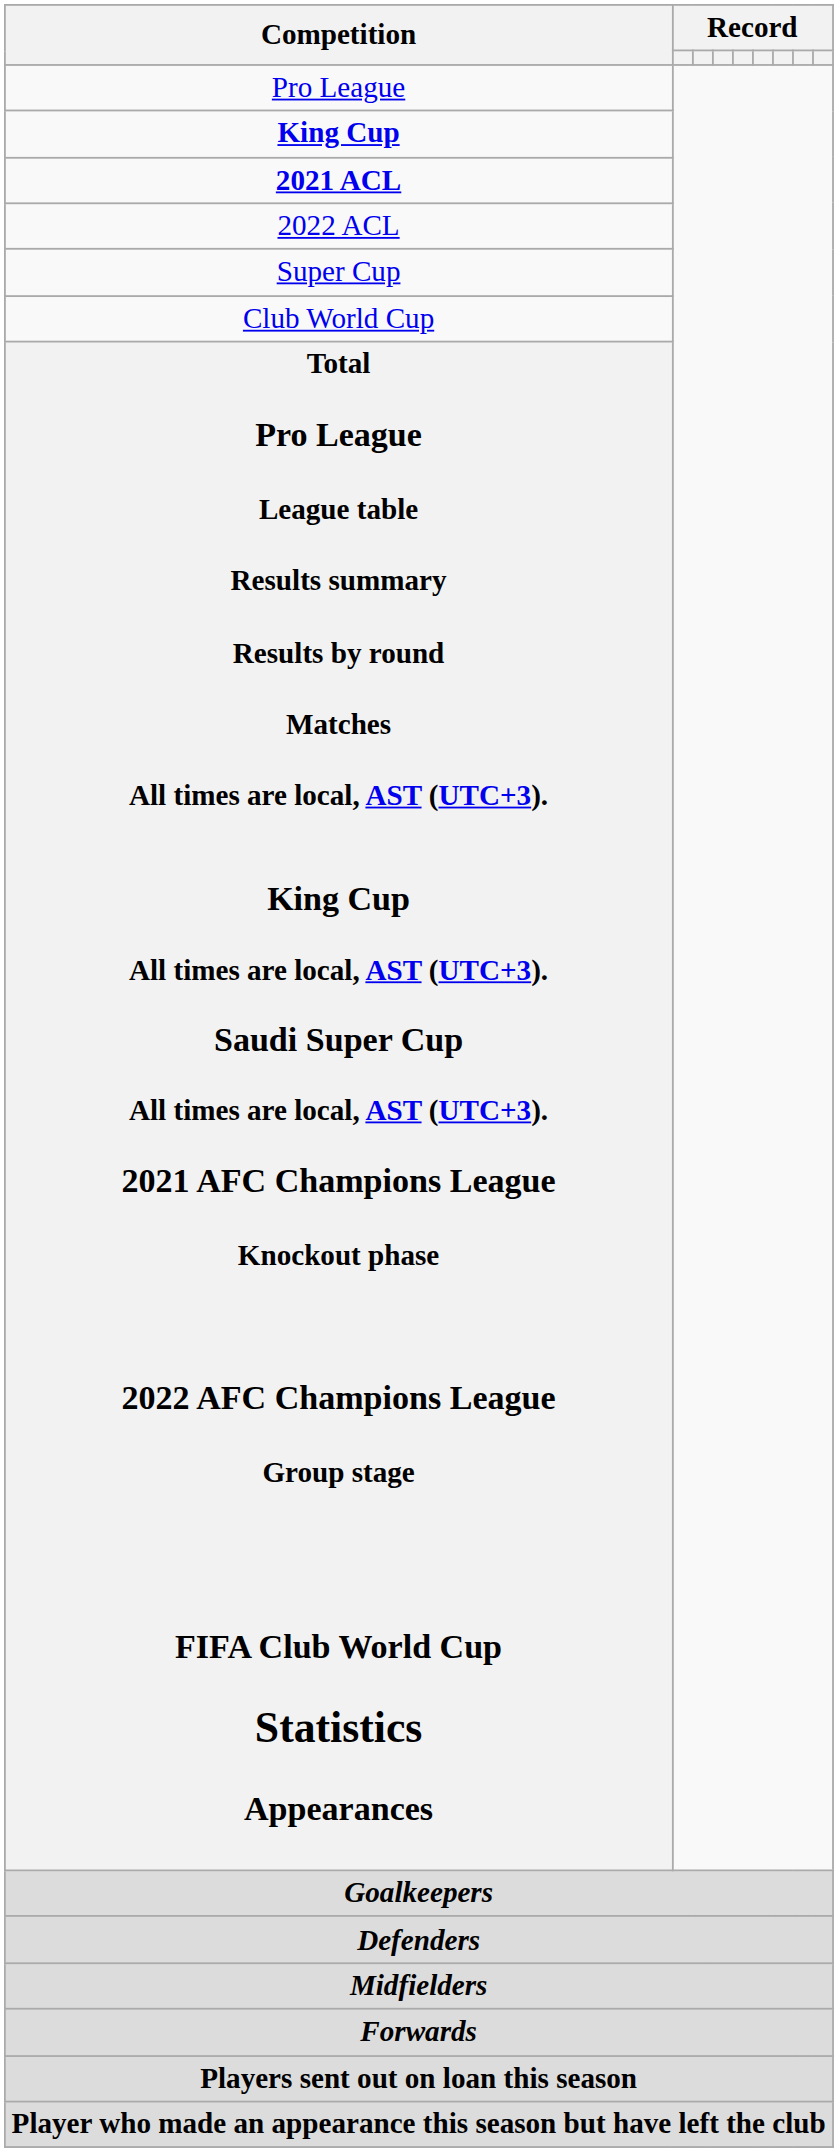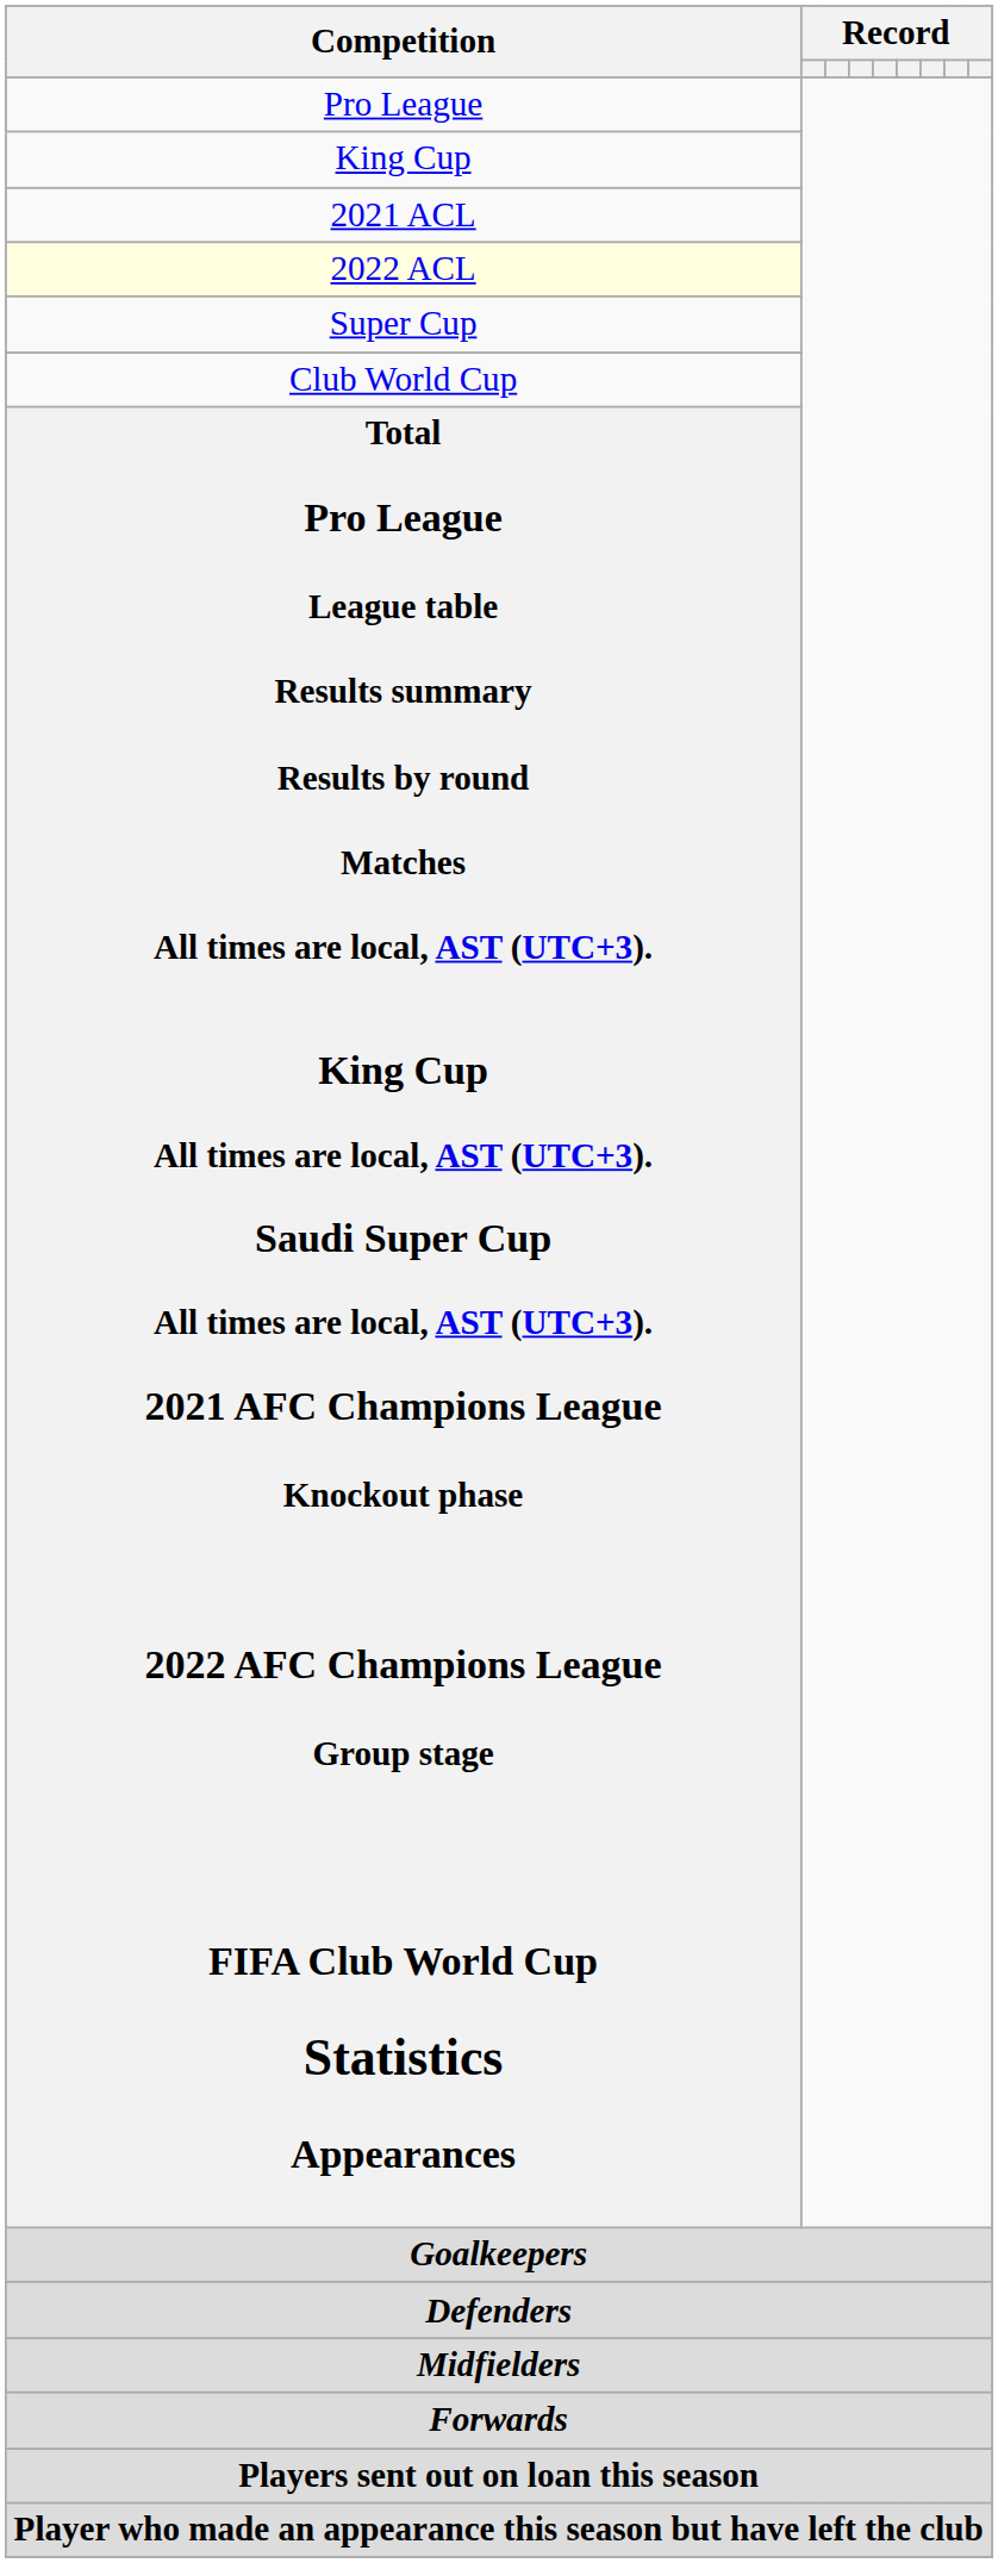King Cup | Competition: bold -> normal
2021 ACL | Competition: bold -> normal
2022 ACL | Competition: no background -> lightyellow background
